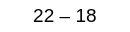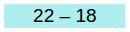row 1 | column 1: no background -> paleturquoise background
